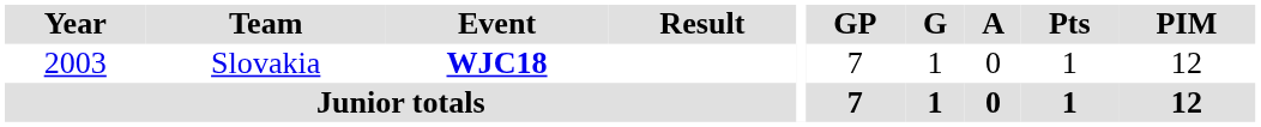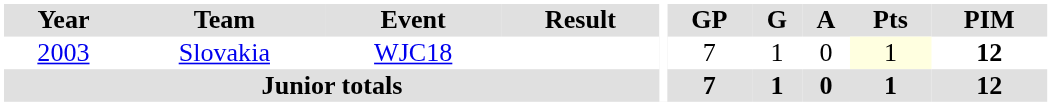Slovakia | Event: bold -> normal
Slovakia | Pts: no background -> lightyellow background
Slovakia | PIM: normal -> bold
